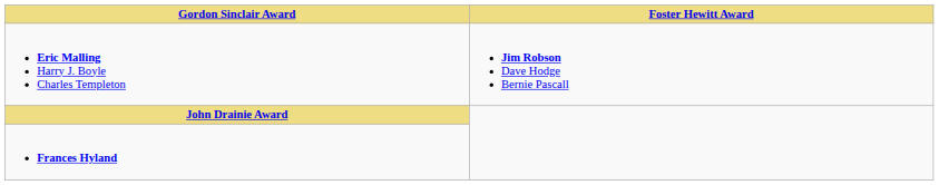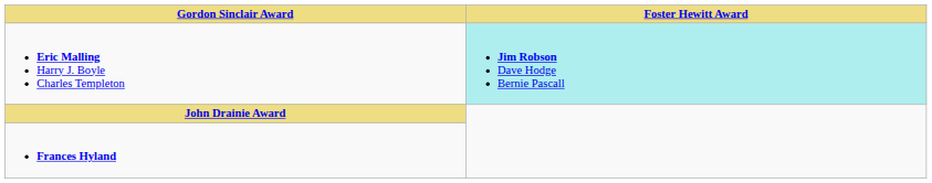Eric Malling Harry J. Boyle Charles Templeton | Foster Hewitt Award: no background -> paleturquoise background
